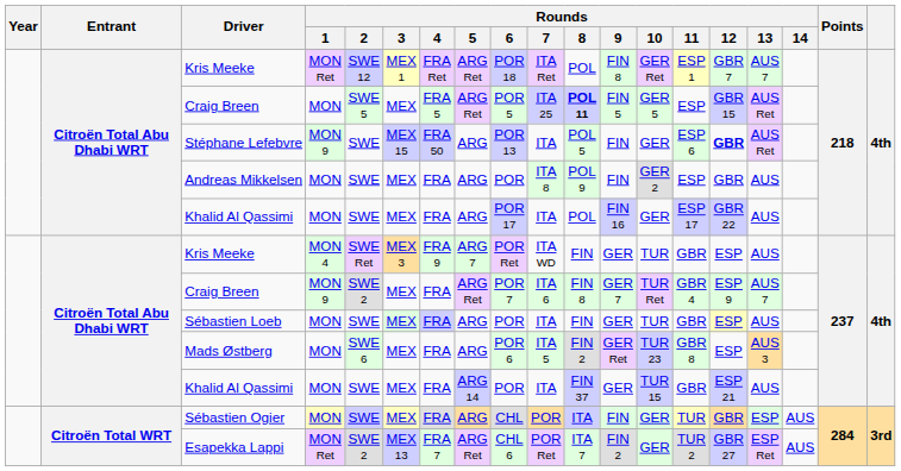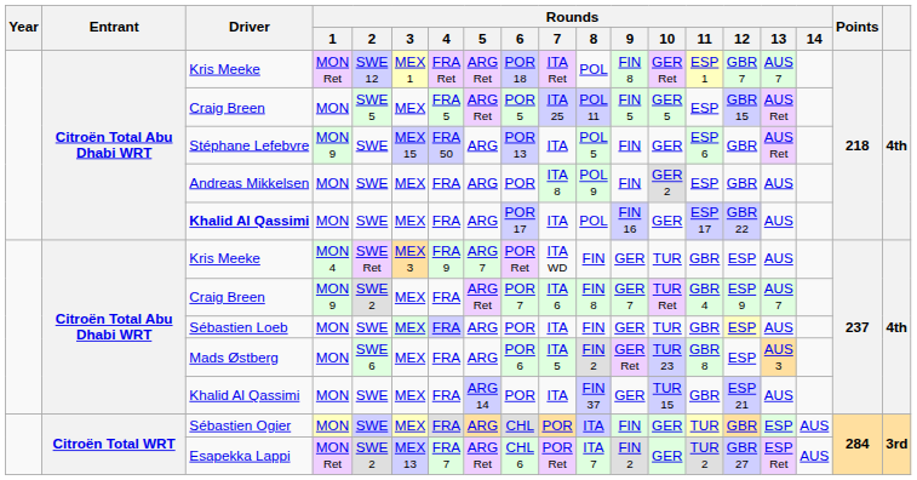row 4 | Rounds / 8: bold -> normal
row 5 | Rounds / 12: bold -> normal
row 7 | Driver: normal -> bold
